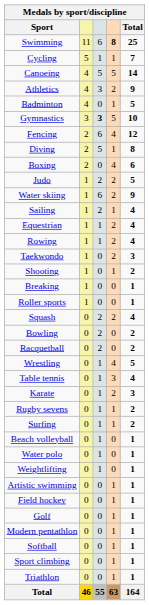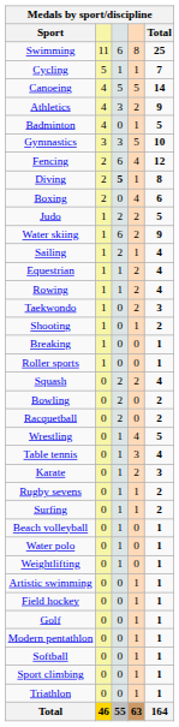Swimming | column 4: bold -> normal
Gymnastics | column 3: bold -> normal
Diving | column 3: normal -> bold
